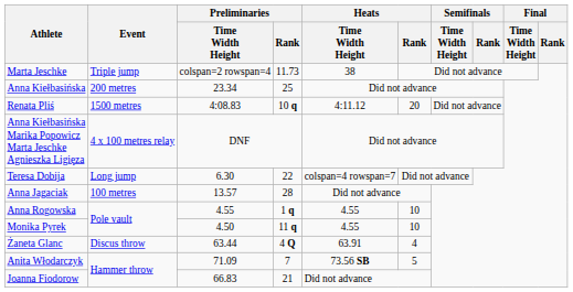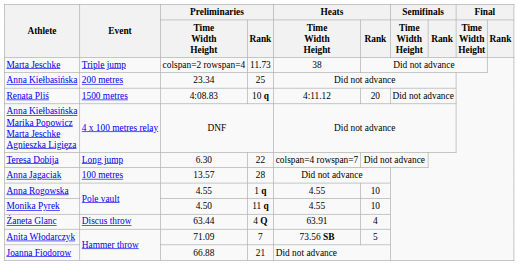Joanna Fiodorow | Preliminaries / Time Width Height: 66.83 -> 66.88
